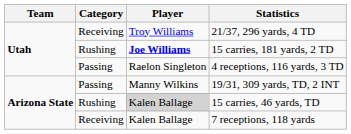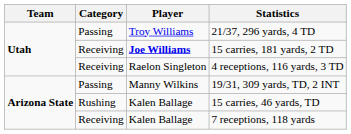21/37, 296 yards, 4 TD | Category: Receiving -> Passing
15 carries, 181 yards, 2 TD | Category: Rushing -> Receiving
4 receptions, 116 yards, 3 TD | Category: Passing -> Receiving
15 carries, 46 yards, TD | Player: lightgrey background -> no background
